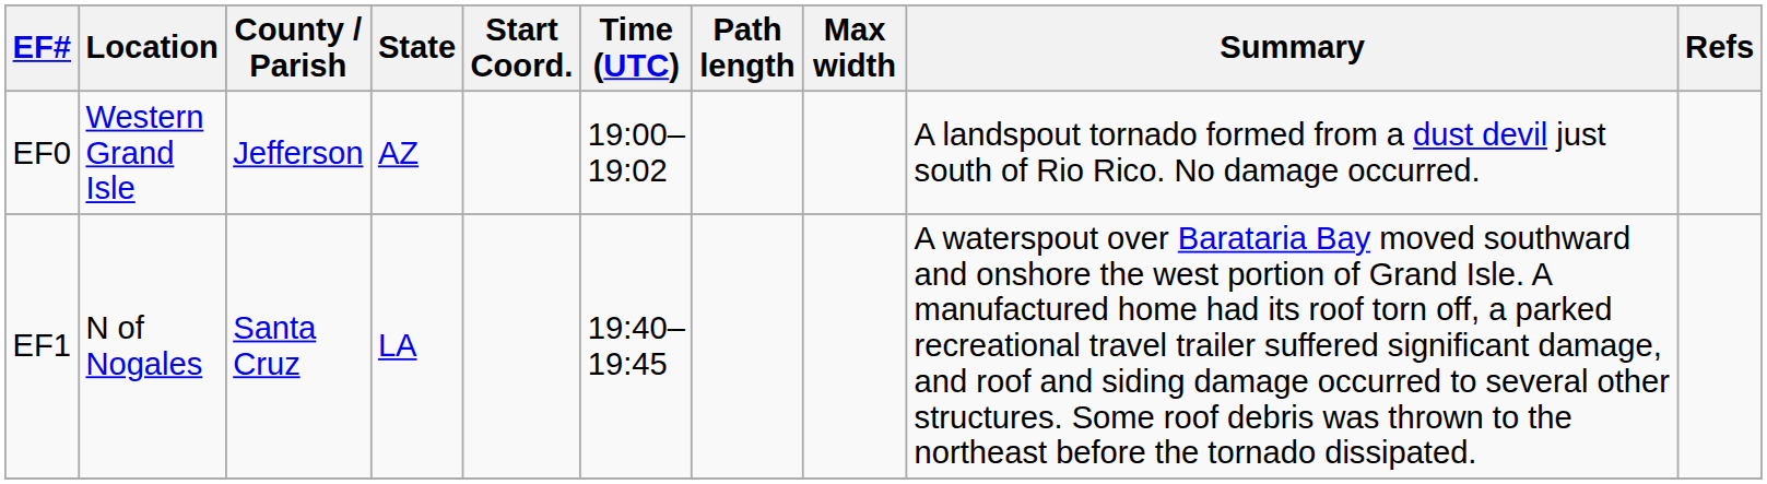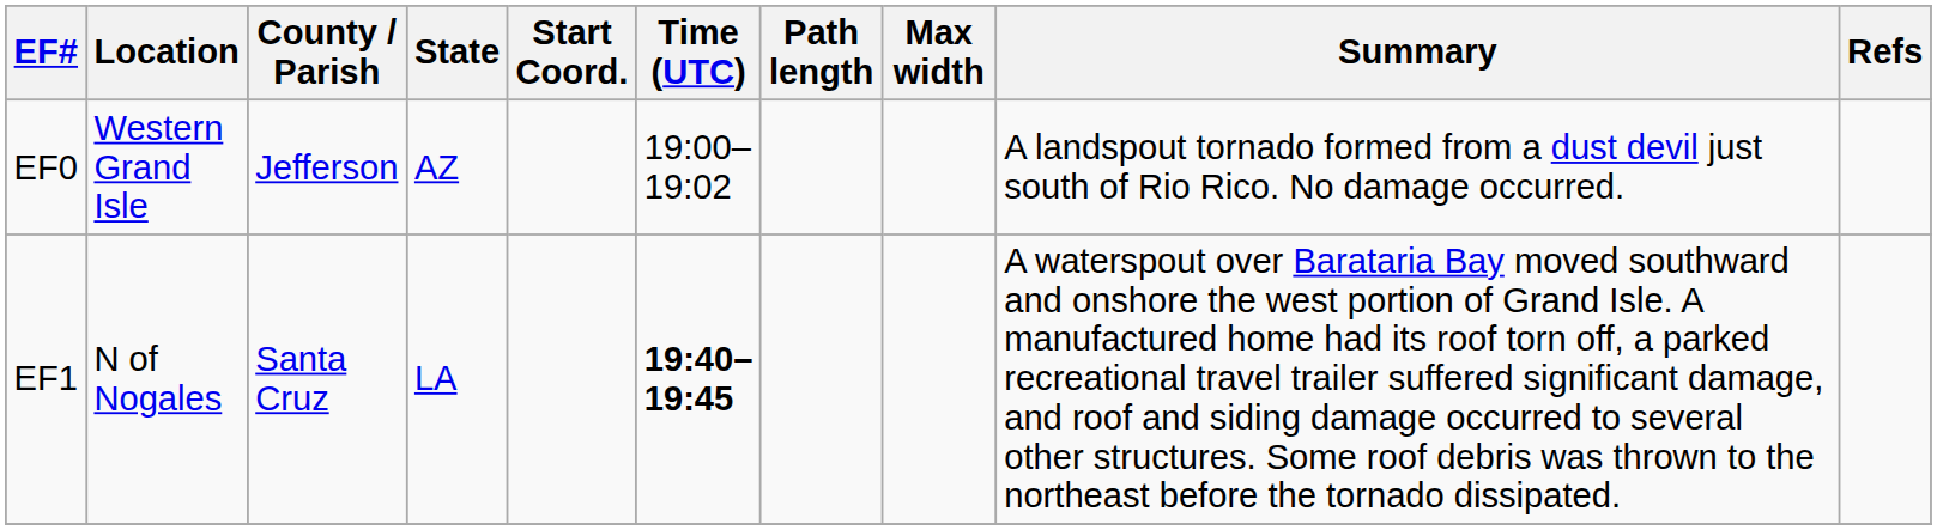EF1 | Time (UTC): normal -> bold
